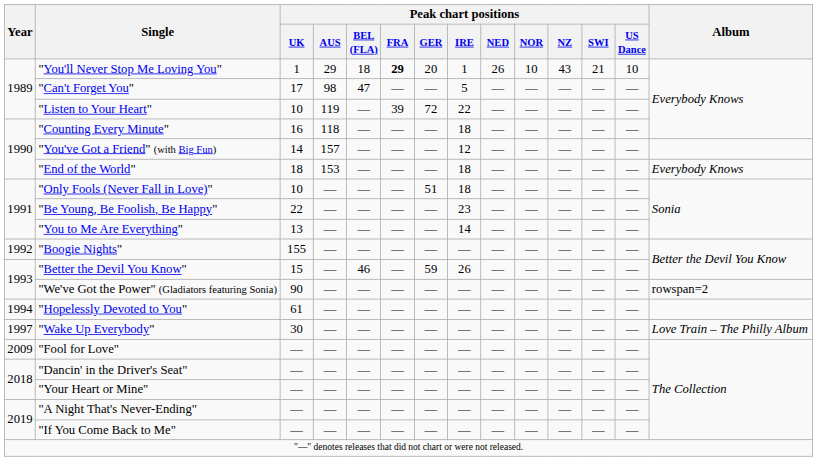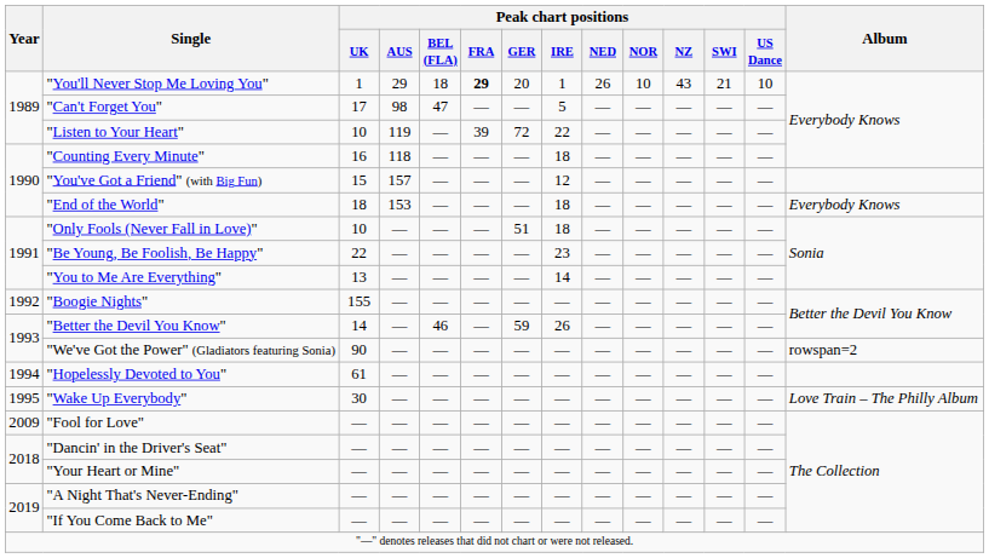"You've Got a Friend" (with Big Fun) | Peak chart positions / UK: 14 -> 15
"Better the Devil You Know" | Peak chart positions / UK: 15 -> 14
"Wake Up Everybody" | Year: 1997 -> 1995
